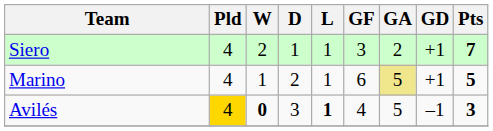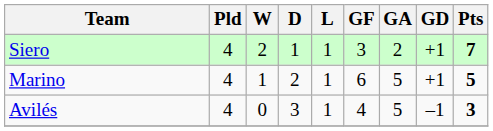Marino | GA: khaki background -> no background
Avilés | Pld: gold background -> no background
Avilés | W: bold -> normal
Avilés | L: bold -> normal
